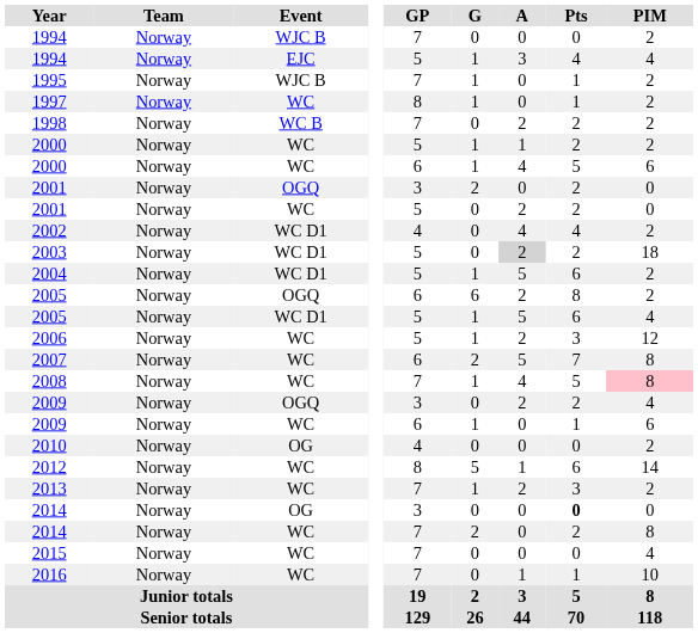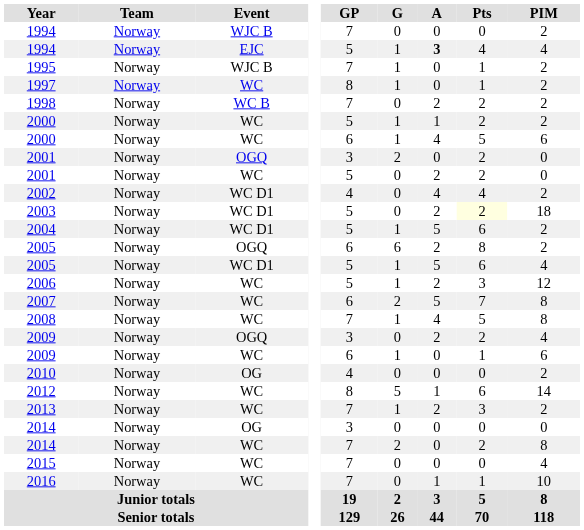1994 / EJC | A: normal -> bold
2003 | A: lightgrey background -> no background
2003 | Pts: no background -> lightyellow background
2008 | PIM: pink background -> no background
2014 / OG | Pts: bold -> normal
